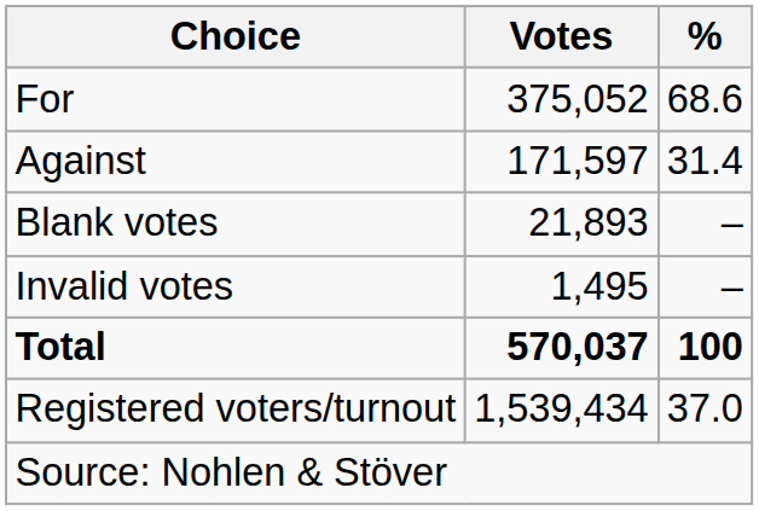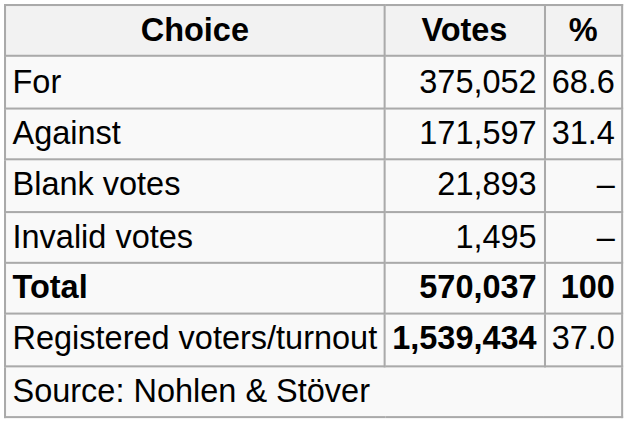Registered voters/turnout | Votes: normal -> bold
